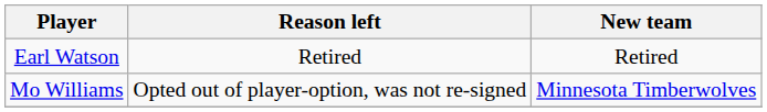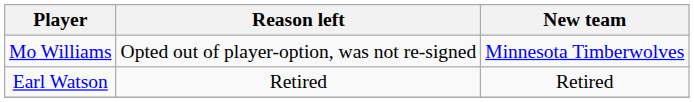rows swapped: Mo Williams <-> Earl Watson
